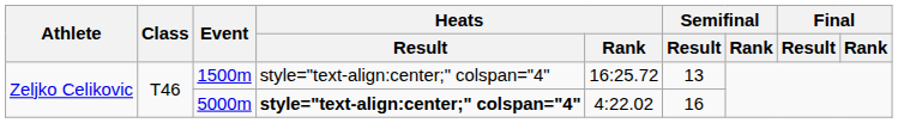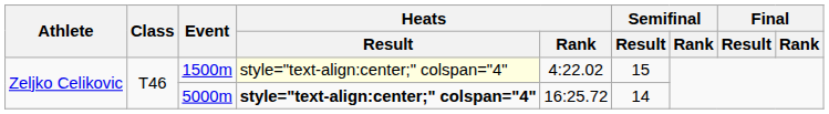1500m | Heats / Result: no background -> lightyellow background
1500m | Heats / Rank: 16:25.72 -> 4:22.02
1500m | Semifinal / Result: 13 -> 15
5000m | Heats / Rank: 4:22.02 -> 16:25.72
5000m | Semifinal / Result: 16 -> 14
